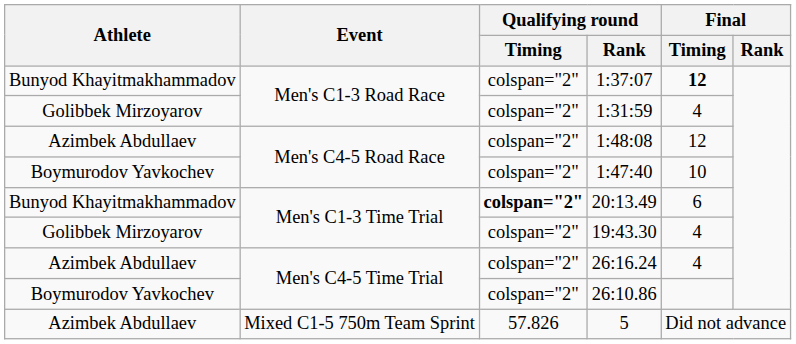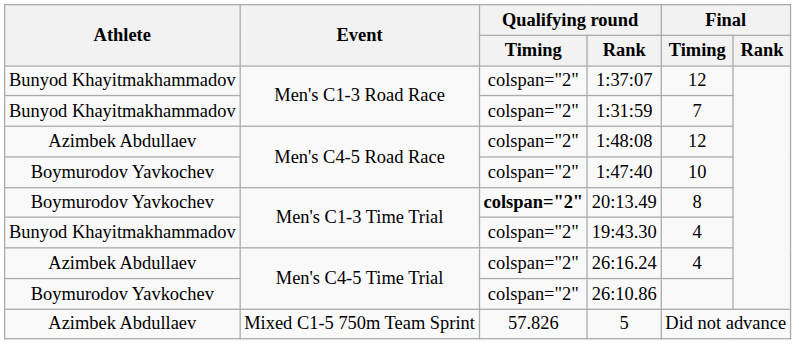1:37:07 | Final / Timing: bold -> normal
1:31:59 | Athlete: Golibbek Mirzoyarov -> Bunyod Khayitmakhammadov
1:31:59 | Final / Timing: 4 -> 7
20:13.49 | Athlete: Bunyod Khayitmakhammadov -> Boymurodov Yavkochev
20:13.49 | Final / Timing: 6 -> 8
19:43.30 | Athlete: Golibbek Mirzoyarov -> Bunyod Khayitmakhammadov
